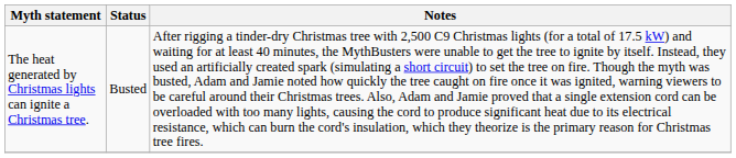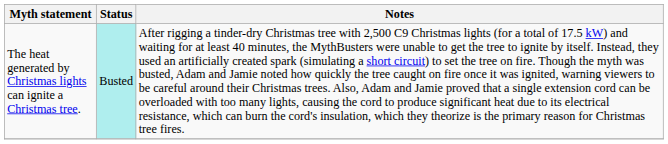row 2 | Status: no background -> paleturquoise background
